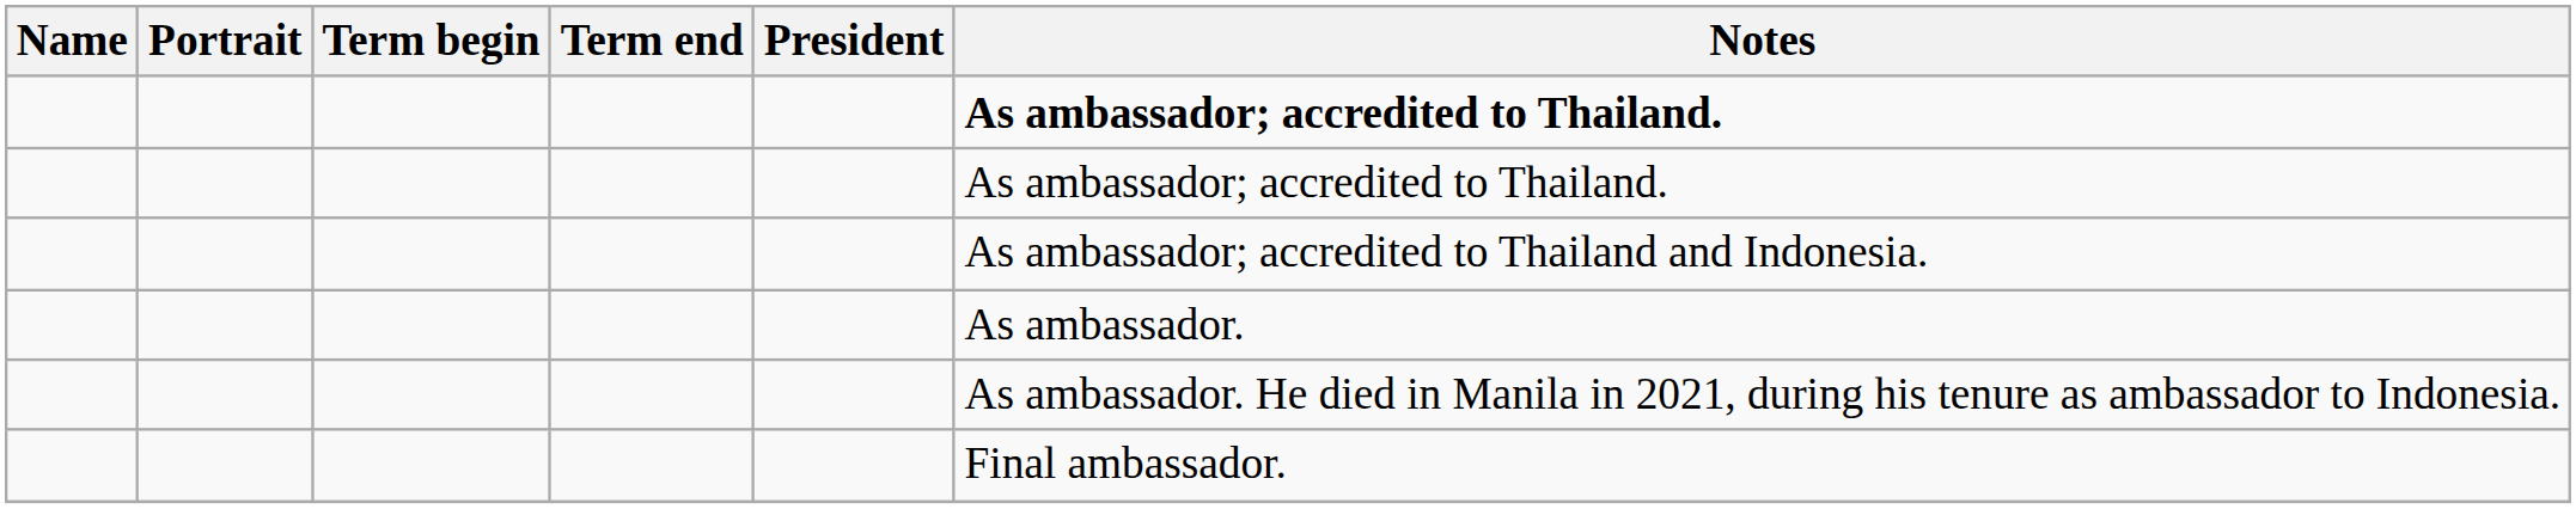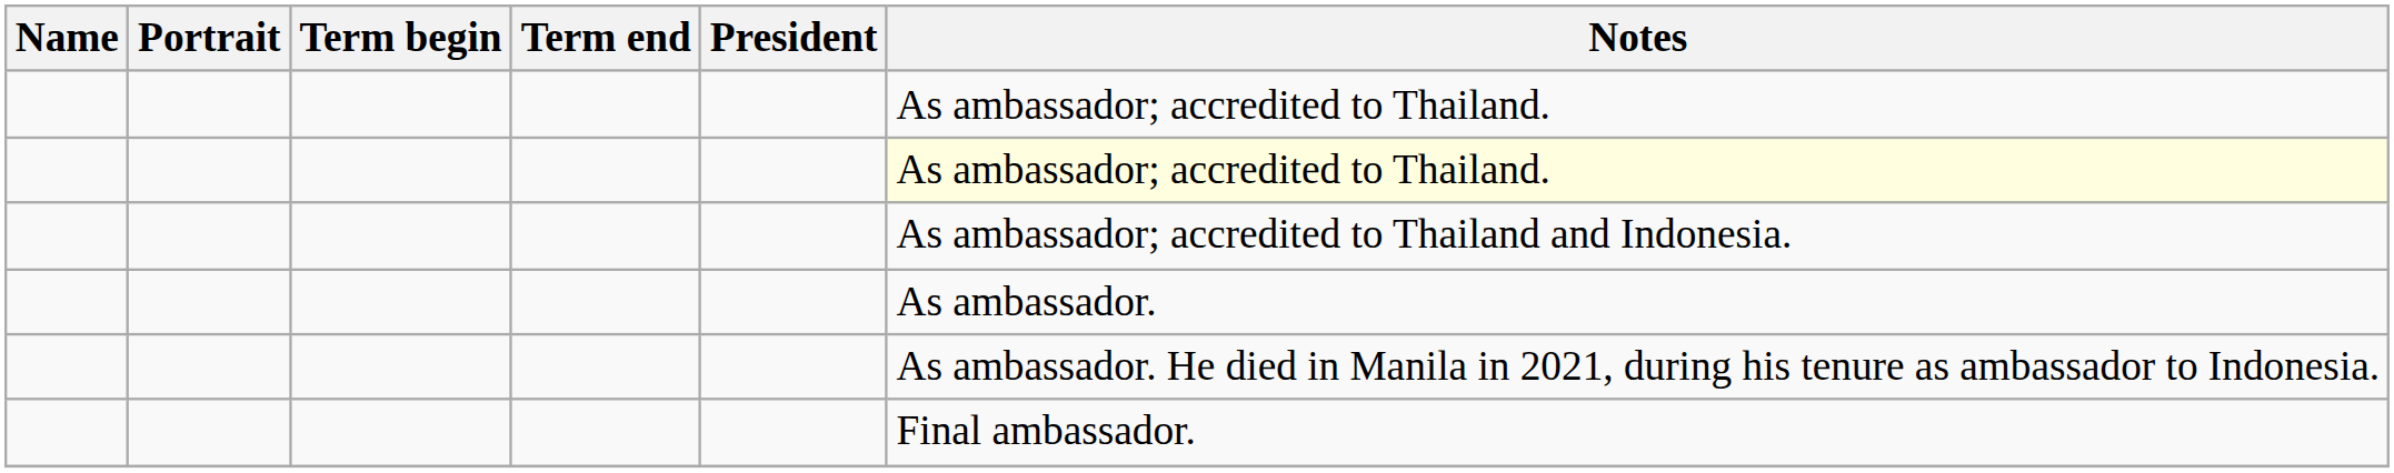row 2 | Notes: bold -> normal
row 3 | Notes: no background -> lightyellow background
